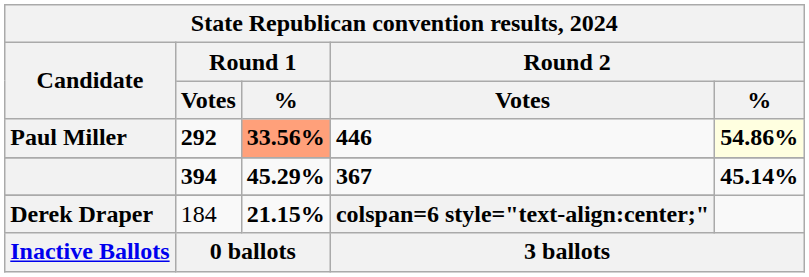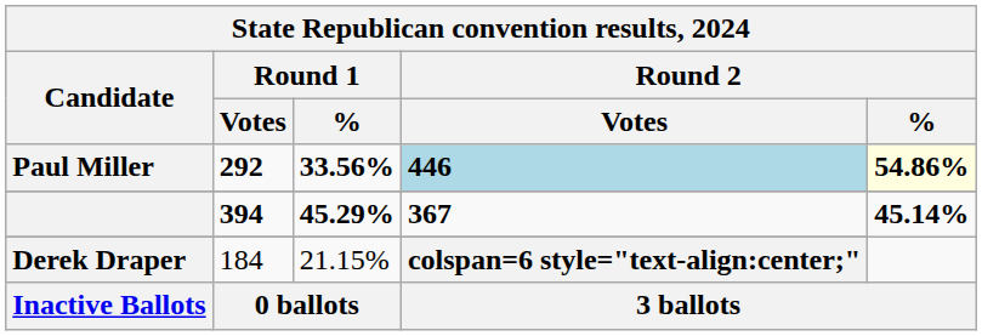Paul Miller | Round 1 / %: lightsalmon background -> no background
Paul Miller | Round 2 / Votes: no background -> lightblue background
Derek Draper | Round 1 / %: bold -> normal
